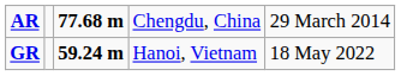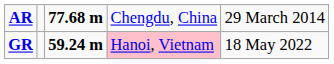GR | column 4: no background -> pink background
